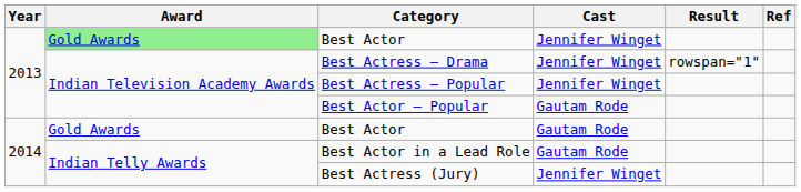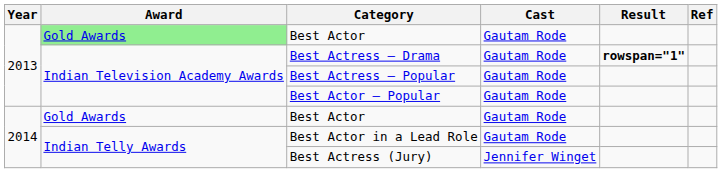2013 / Best Actor | Cast: Jennifer Winget -> Gautam Rode
Best Actress – Drama | Cast: Jennifer Winget -> Gautam Rode
Best Actress – Drama | Result: normal -> bold
Best Actress – Popular | Cast: Jennifer Winget -> Gautam Rode
